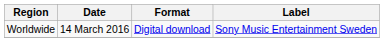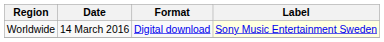Worldwide | Label: no background -> lightyellow background
